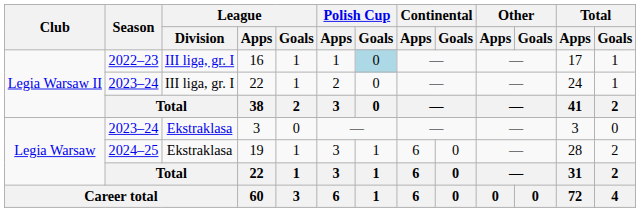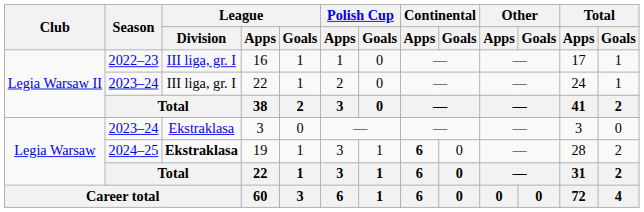16 | Polish Cup / Goals: lightblue background -> no background
19 | League / Division: normal -> bold
19 | Continental / Apps: normal -> bold
